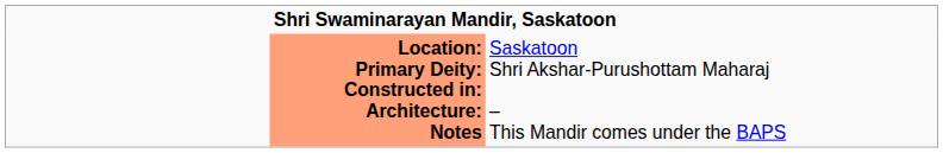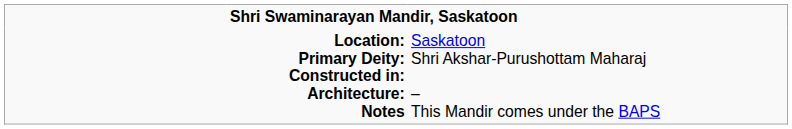Location: Primary Deity: Constructed in: Architecture: Notes | column 2: lightsalmon background -> no background
